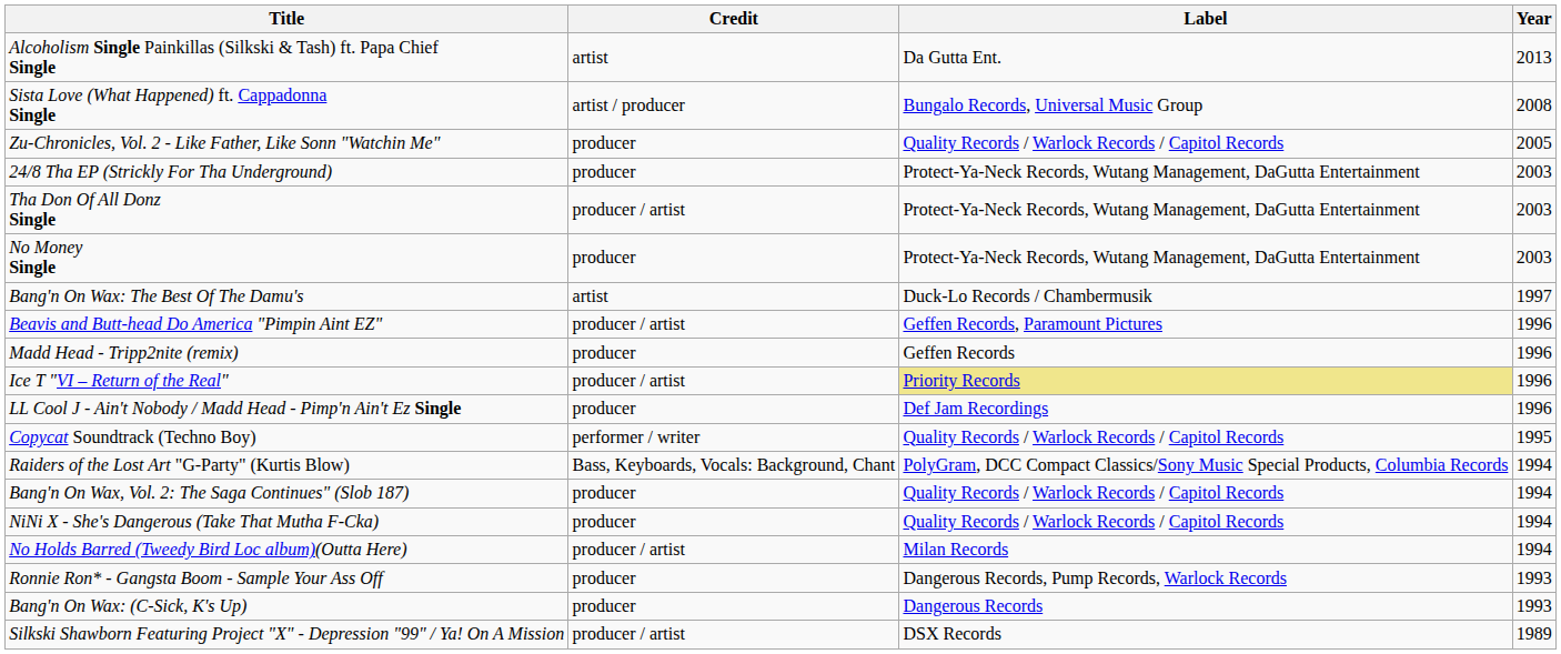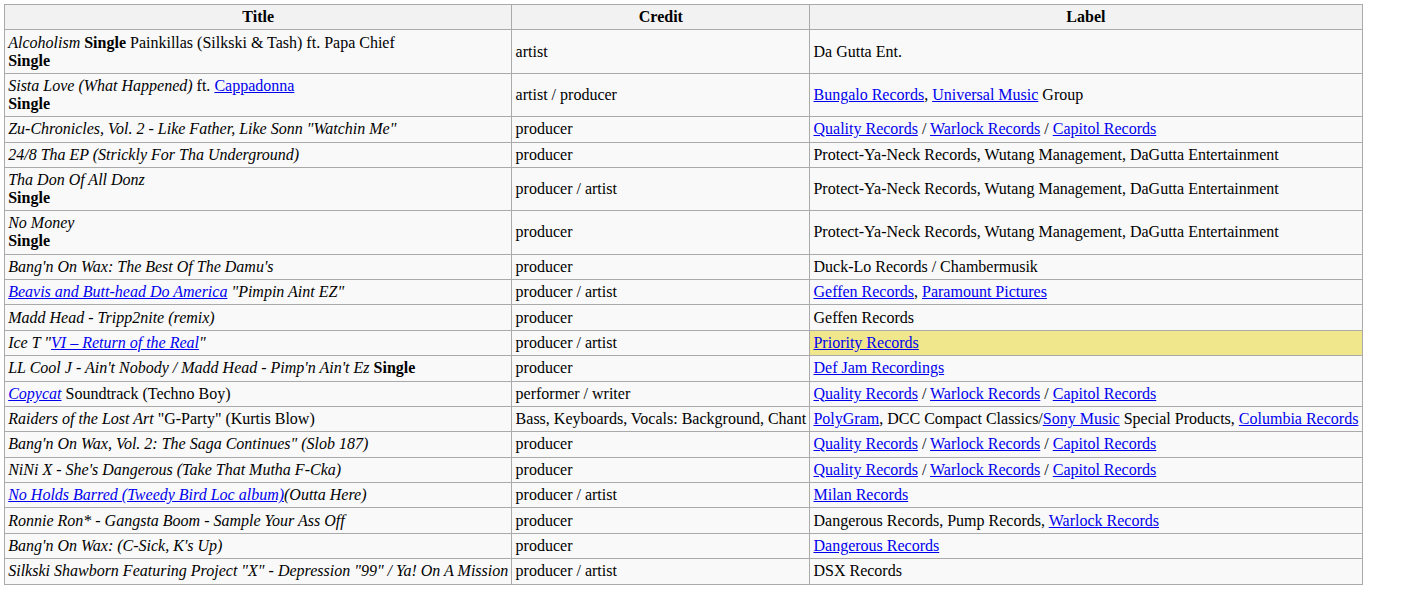- column: Year | 2013 | 2008 | 2005 | 2003 | 2003 | 2003 | 1997 | 1996 | 1996 | 1996 | 1996 | 1995 | 1994 | 1994 | 1994 | 1994 | 1993 | 1993 | 1989
Bang'n On Wax: The Best Of The Damu's | Credit: artist -> producer
